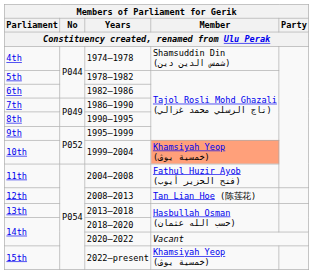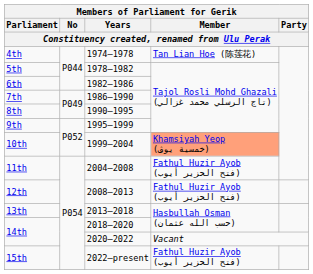4th | Member: Shamsuddin Din (شمس الدين دين) -> Tan Lian Hoe (陈莲花)
12th | Member: Tan Lian Hoe (陈莲花) -> Fathul Huzir Ayob (فتح الحزير أيوب)
15th | Member: Khamsiyah Yeop (خمسية يوڤ) -> Fathul Huzir Ayob (فتح الحزير أيوب)
